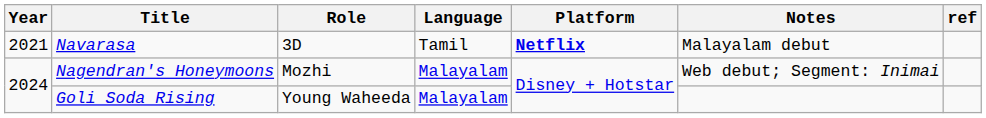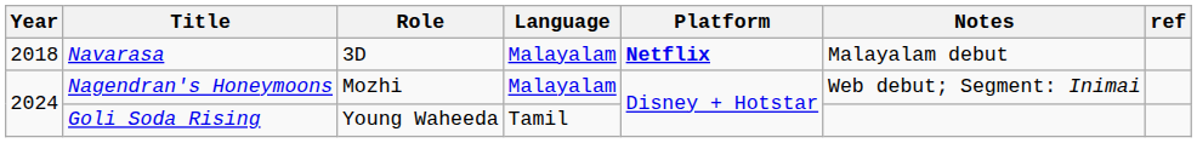Navarasa | Year: 2021 -> 2018
Navarasa | Language: Tamil -> Malayalam
Goli Soda Rising | Language: Malayalam -> Tamil
